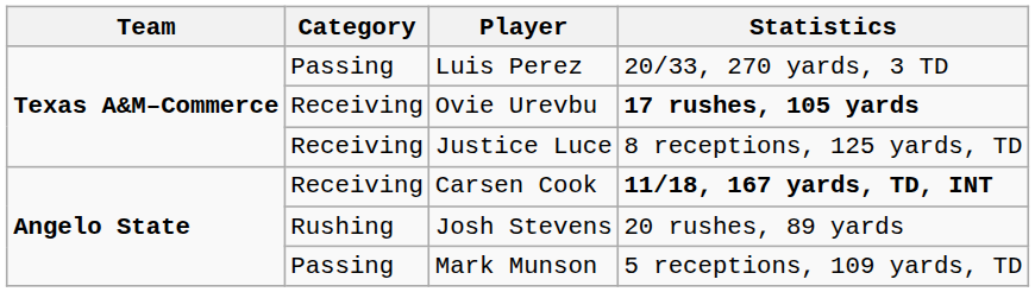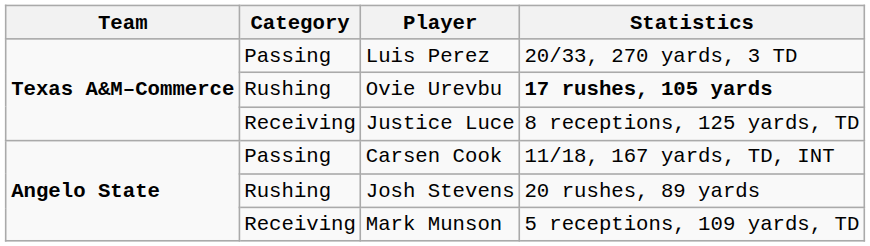Ovie Urevbu | Category: Receiving -> Rushing
Carsen Cook | Category: Receiving -> Passing
Carsen Cook | Statistics: bold -> normal
Mark Munson | Category: Passing -> Receiving
